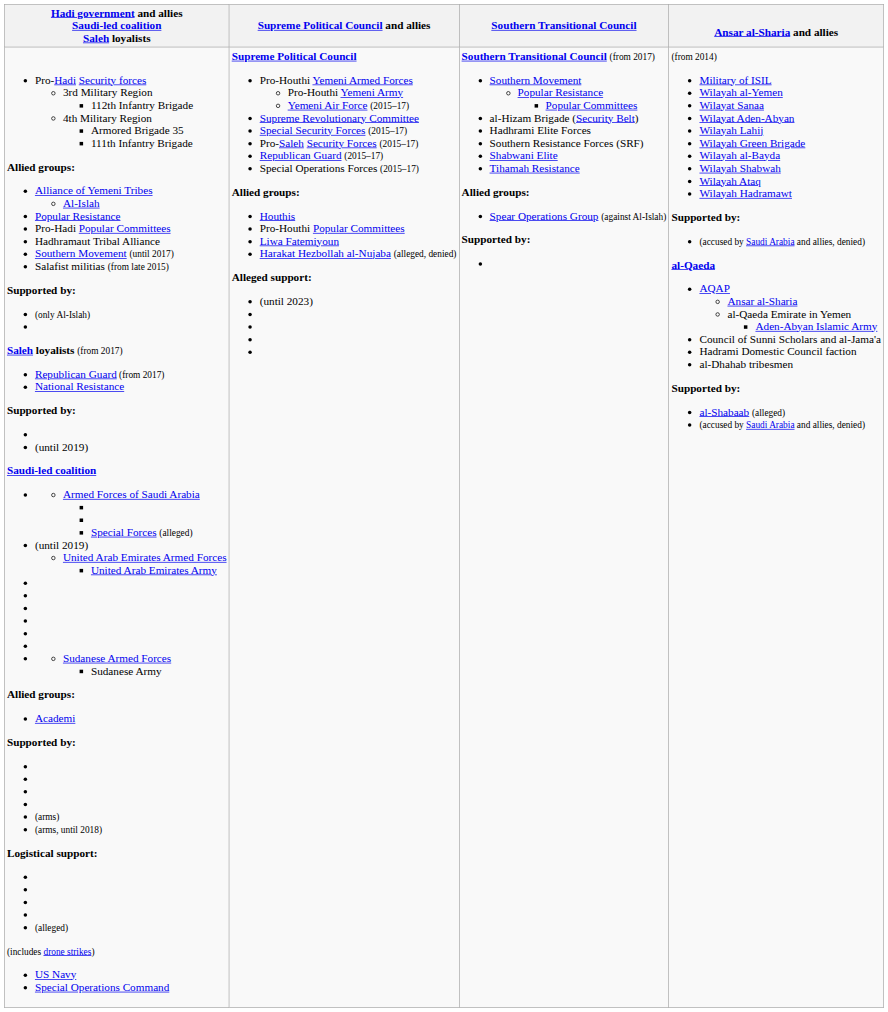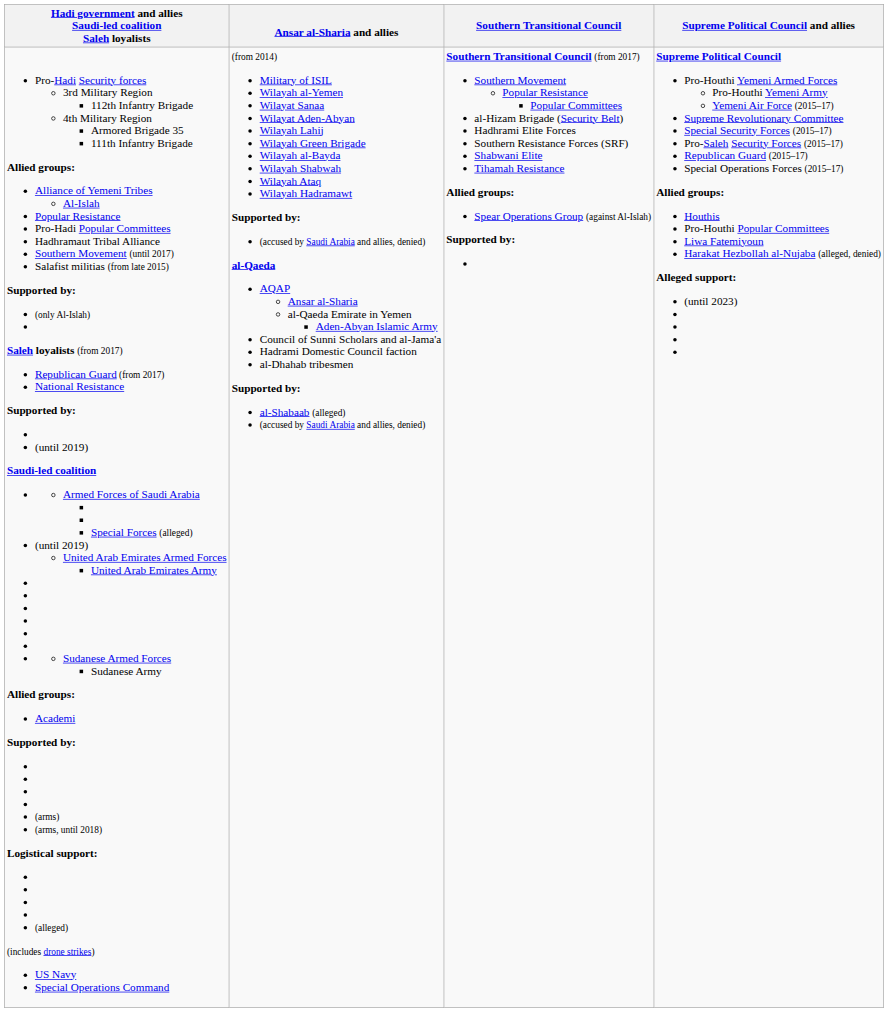columns swapped: Supreme Political Council and allies <-> Ansar al-Sharia and allies
